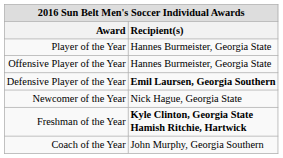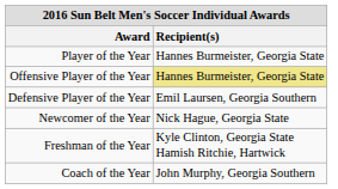Offensive Player of the Year | Recipient(s): no background -> khaki background
Defensive Player of the Year | Recipient(s): bold -> normal
Freshman of the Year | Recipient(s): bold -> normal
